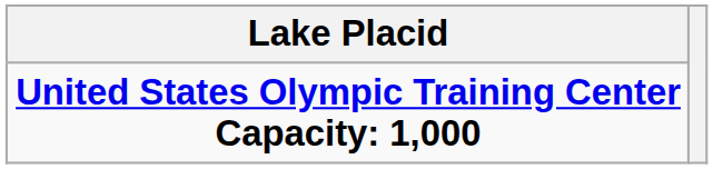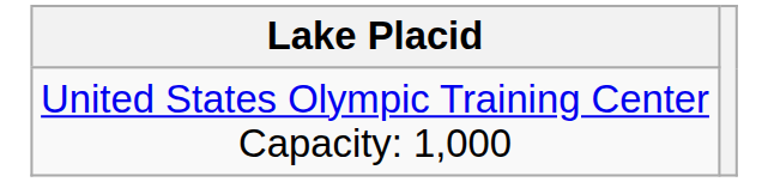United States Olympic Training Center Capacity: 1,000 | Lake Placid: bold -> normal
